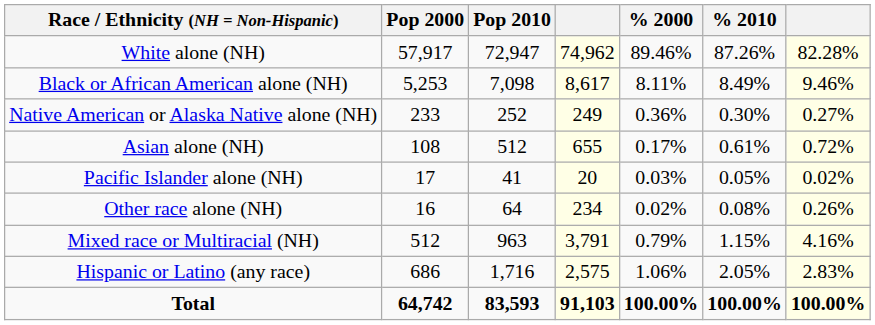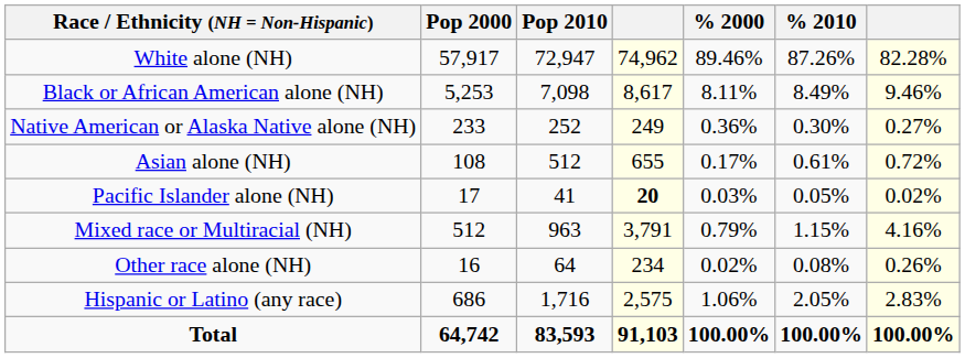Pacific Islander alone (NH) | column 4: normal -> bold
rows swapped: Other race alone (NH) <-> Mixed race or Multiracial (NH)
